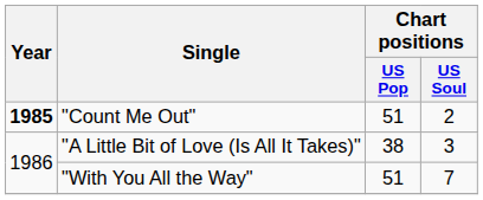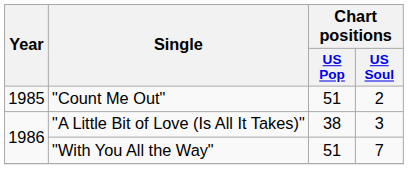"Count Me Out" | Year: bold -> normal
